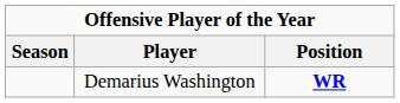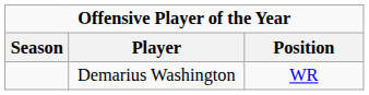Demarius Washington | Position: bold -> normal
